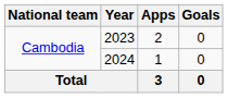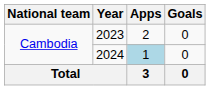2024 | Apps: no background -> lightblue background
